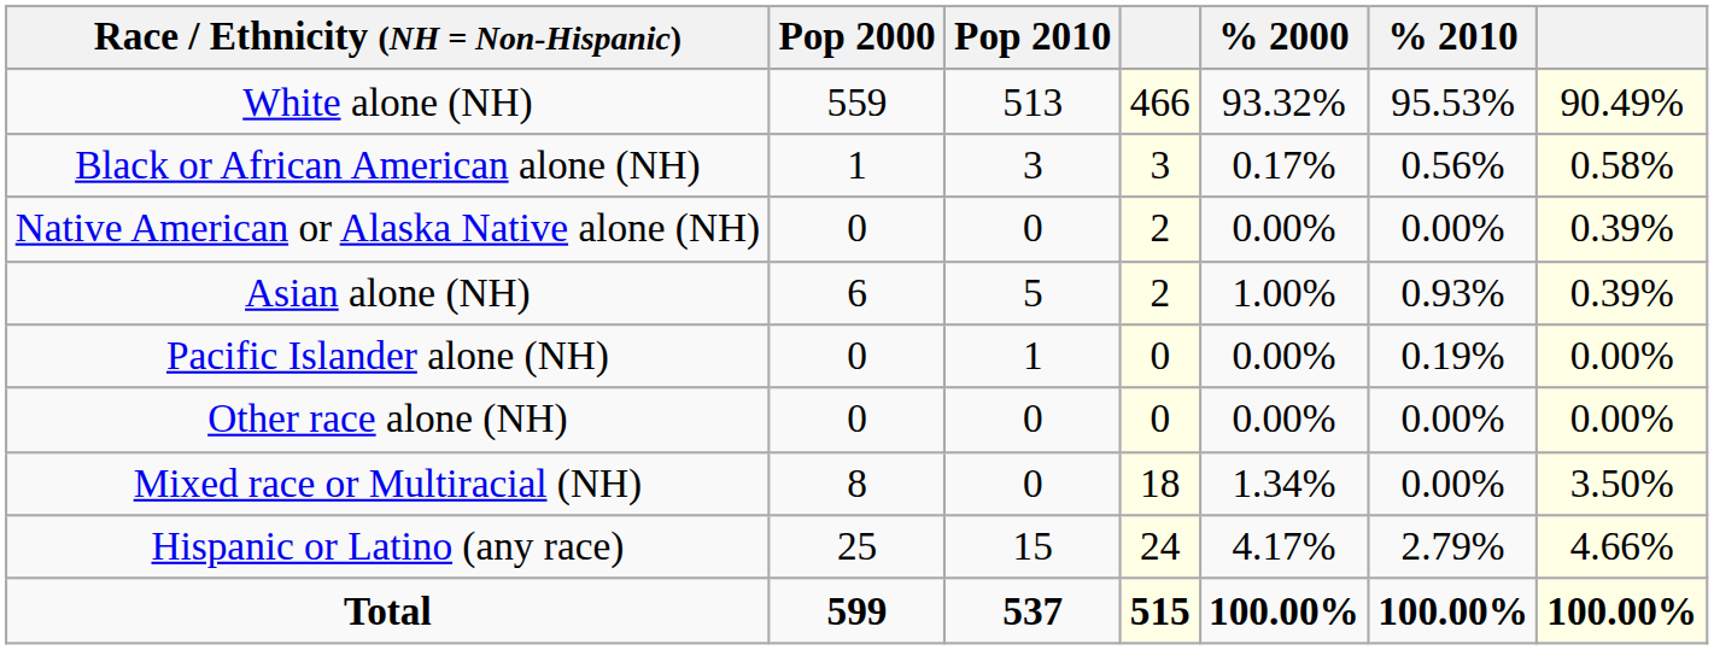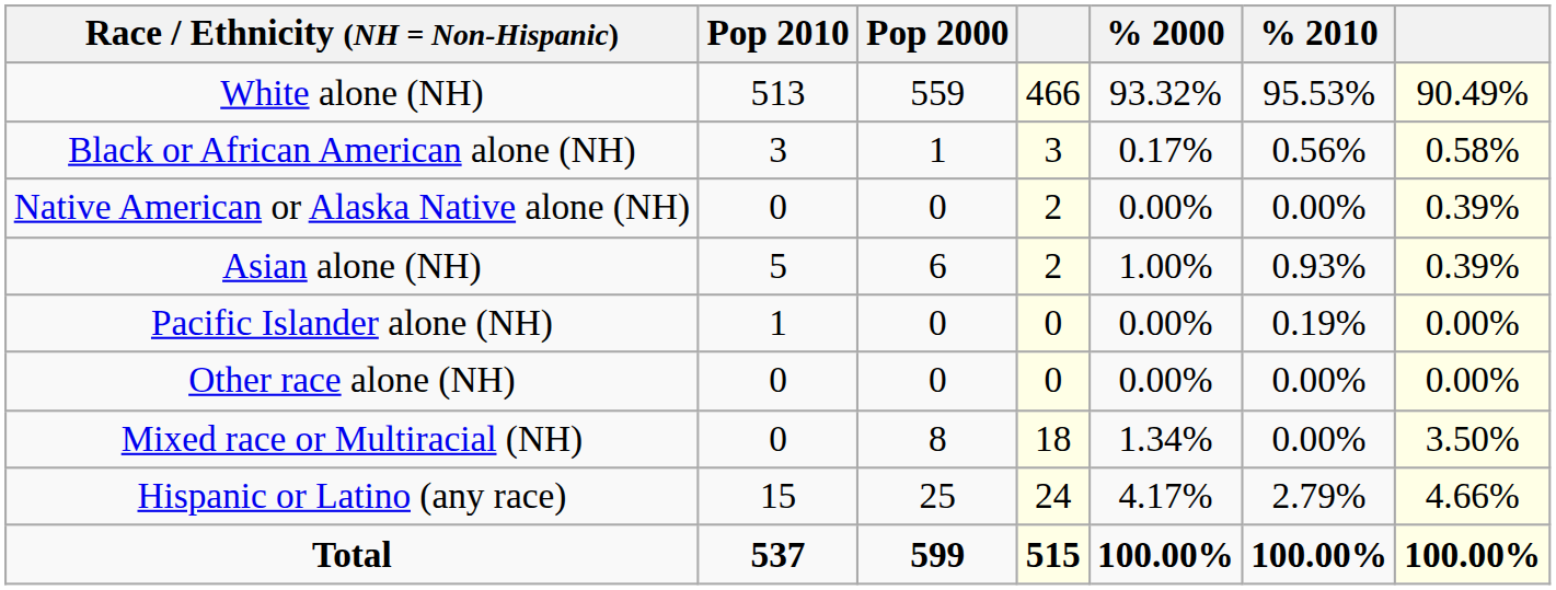columns swapped: Pop 2000 <-> Pop 2010
